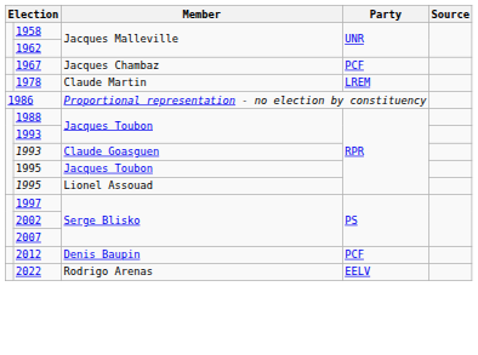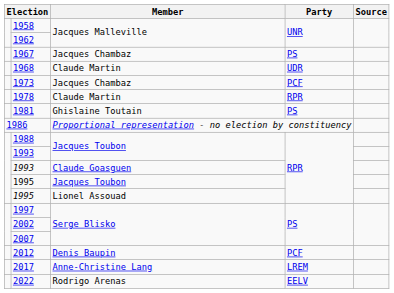1967 | Party: PCF -> PS
+ row: 1968 | Claude Martin | UDR
+ row: 1973 | Jacques Chambaz | PCF
1978 | Party: LREM -> RPR
+ row: 1981 | Ghislaine Toutain | PS
+ row: 2017 | Anne-Christine Lang | LREM
